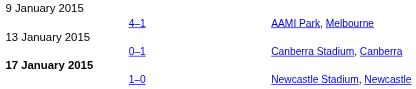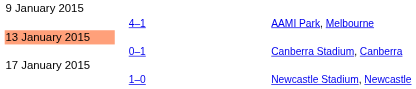13 January 2015 | column 1: no background -> lightsalmon background
17 January 2015 | column 1: bold -> normal
